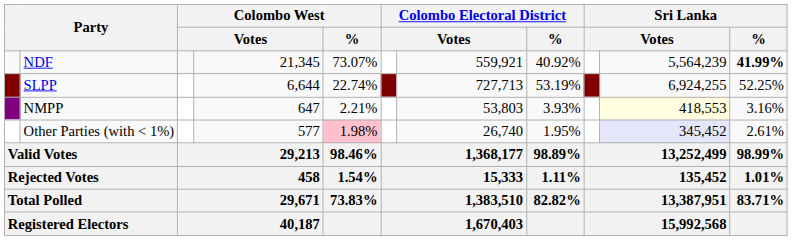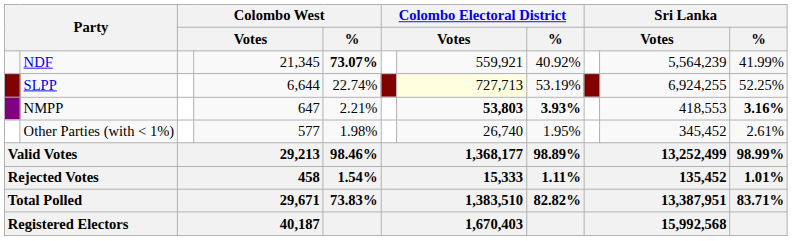NDF | Colombo West / %: normal -> bold
NDF | Sri Lanka / %: bold -> normal
SLPP | column 7: no background -> lightyellow background
NMPP | column 7: normal -> bold
NMPP | Colombo Electoral District / %: normal -> bold
NMPP | column 10: lightyellow background -> no background
NMPP | Sri Lanka / %: normal -> bold
Other Parties (with < 1%) | Colombo West / %: pink background -> no background
Other Parties (with < 1%) | column 10: lavender background -> no background
